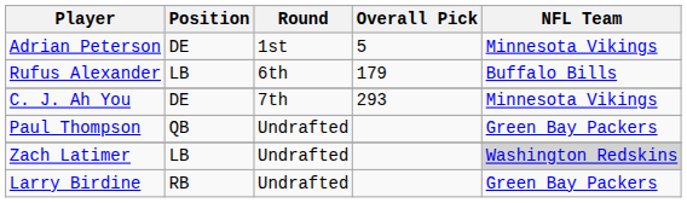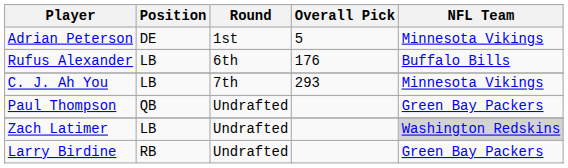Rufus Alexander | Overall Pick: 179 -> 176
C. J. Ah You | Position: DE -> LB
